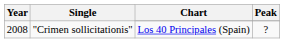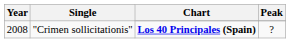Los 40 Principales (Spain) | Chart: normal -> bold
